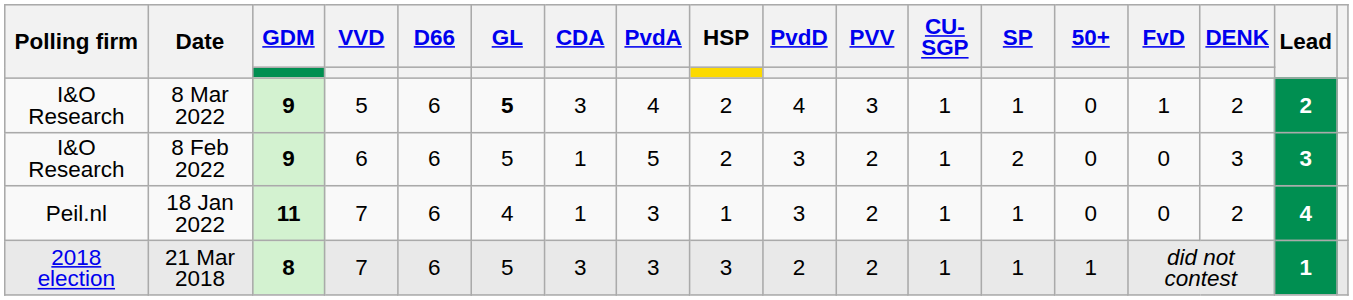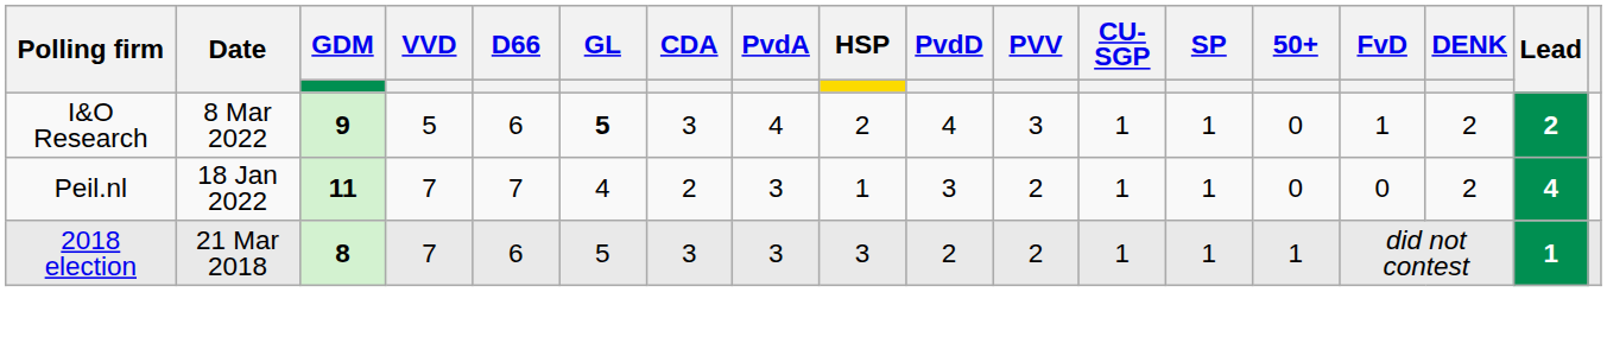- row: I&O Research | 8 Feb 2022 | 9 | 6 | 6 | 5 | 1 | 5 | 2 | 3 | 2 | 1 | 2 | 0 | 0 | 3 | 3
18 Jan 2022 | D66: 6 -> 7
18 Jan 2022 | CDA: 1 -> 2
